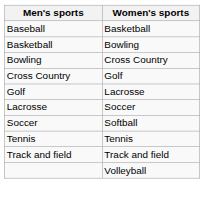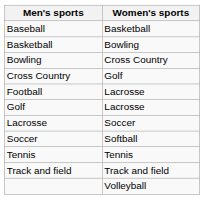+ row: Football | Lacrosse
